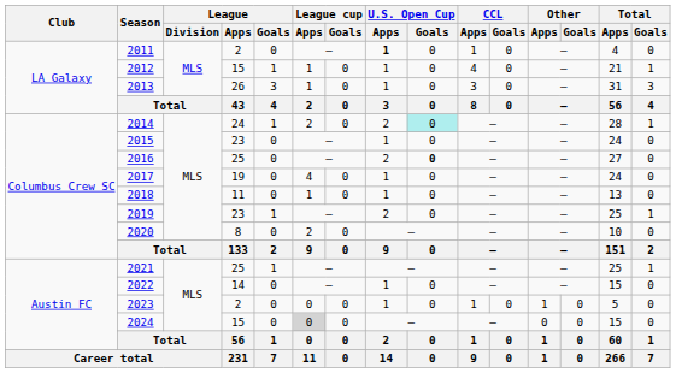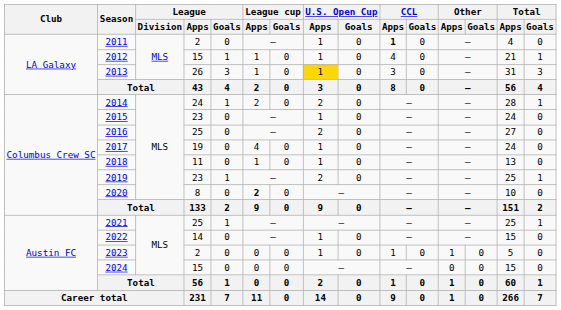2011 | U.S. Open Cup / Apps: bold -> normal
2011 | CCL / Apps: normal -> bold
2013 | U.S. Open Cup / Apps: no background -> gold background
2014 | U.S. Open Cup / Goals: paleturquoise background -> no background
2016 | U.S. Open Cup / Goals: bold -> normal
2020 | League cup / Apps: normal -> bold
2024 | League cup / Apps: lightgrey background -> no background
